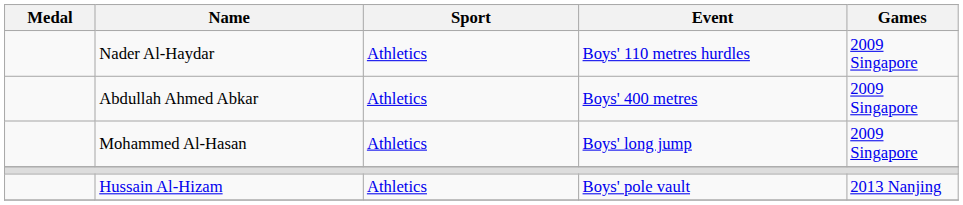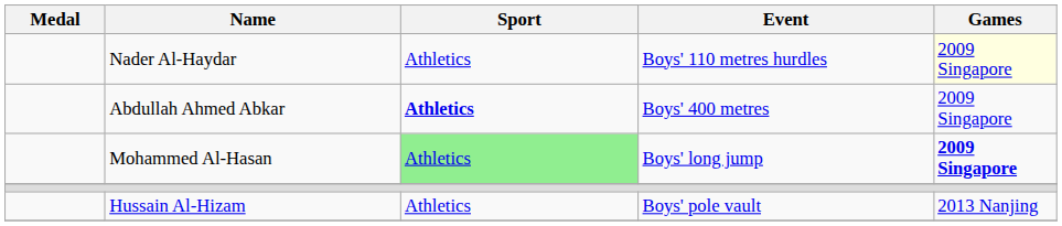Nader Al-Haydar | Games: no background -> lightyellow background
Abdullah Ahmed Abkar | Sport: normal -> bold
Mohammed Al-Hasan | Sport: no background -> lightgreen background
Mohammed Al-Hasan | Games: normal -> bold
